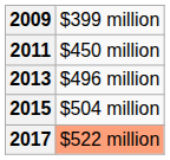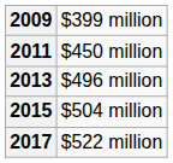2017 | column 2: lightsalmon background -> no background
